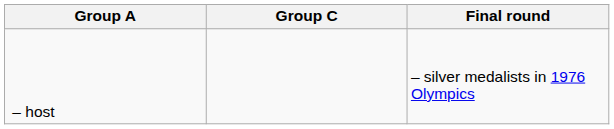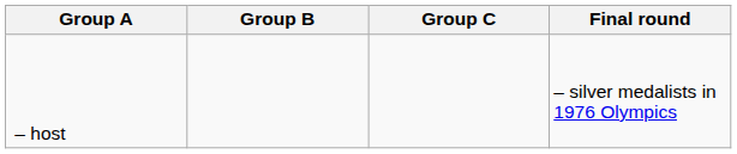+ column: Group B
